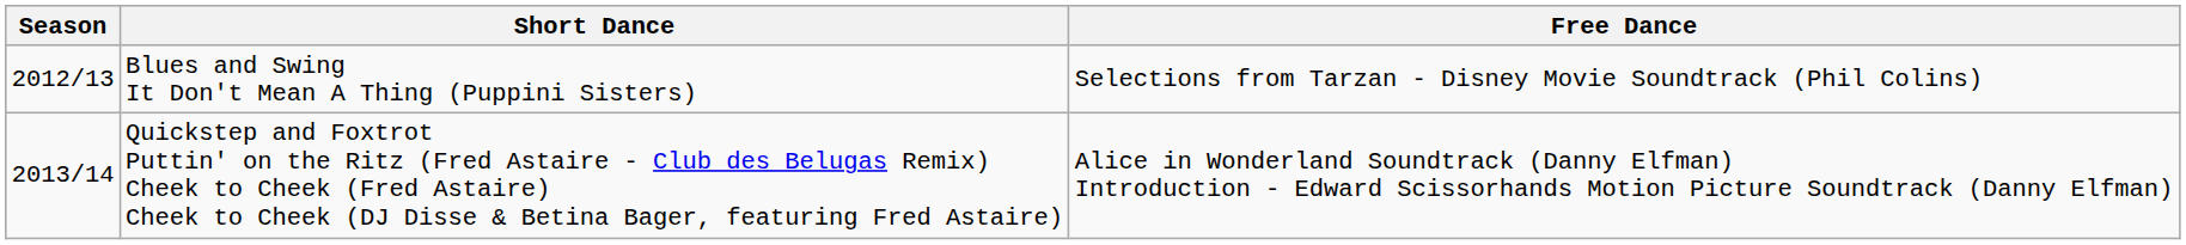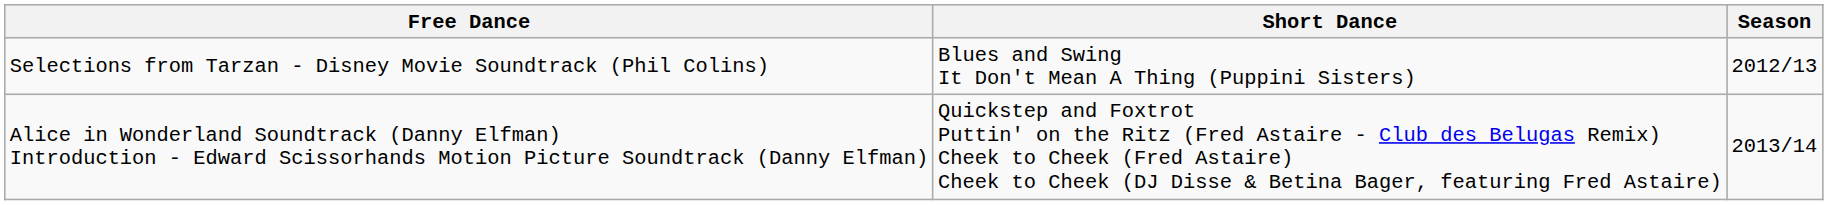columns swapped: Season <-> Free Dance
